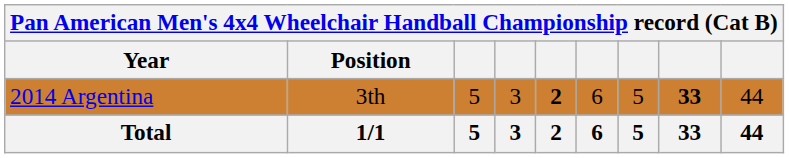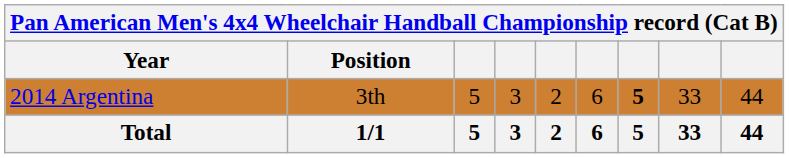2014 Argentina | column 5: bold -> normal
2014 Argentina | column 7: normal -> bold
2014 Argentina | column 8: bold -> normal
